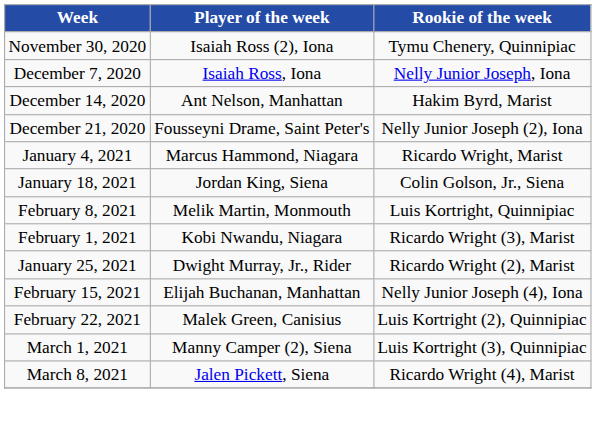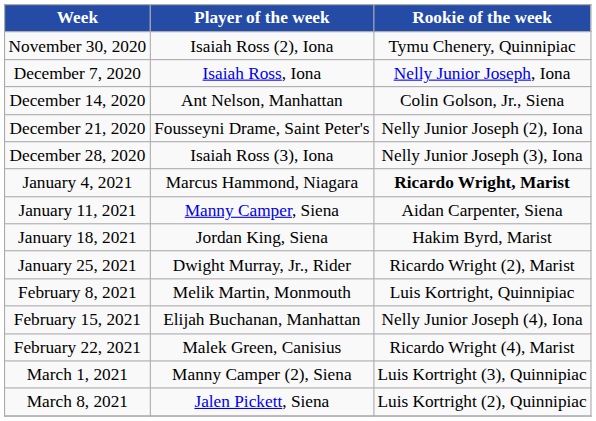December 14, 2020 | Rookie of the week: Hakim Byrd, Marist -> Colin Golson, Jr., Siena
+ row: December 28, 2020 | Isaiah Ross (3), Iona | Nelly Junior Joseph (3), Iona
January 4, 2021 | Rookie of the week: normal -> bold
+ row: January 11, 2021 | Manny Camper, Siena | Aidan Carpenter, Siena
January 18, 2021 | Rookie of the week: Colin Golson, Jr., Siena -> Hakim Byrd, Marist
rows swapped: January 25, 2021 <-> February 8, 2021
- row: February 1, 2021 | Kobi Nwandu, Niagara | Ricardo Wright (3), Marist
February 22, 2021 | Rookie of the week: Luis Kortright (2), Quinnipiac -> Ricardo Wright (4), Marist
March 8, 2021 | Rookie of the week: Ricardo Wright (4), Marist -> Luis Kortright (2), Quinnipiac
